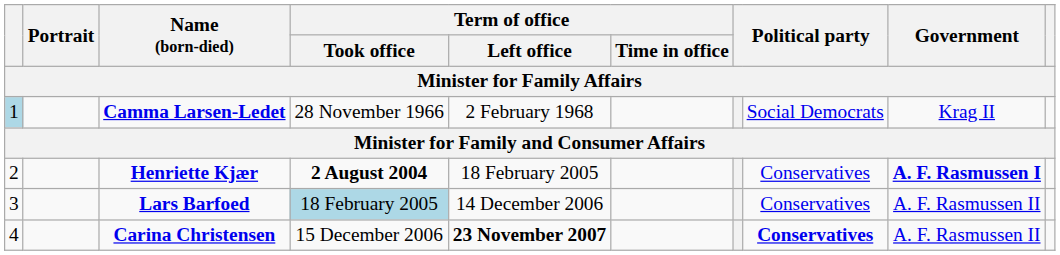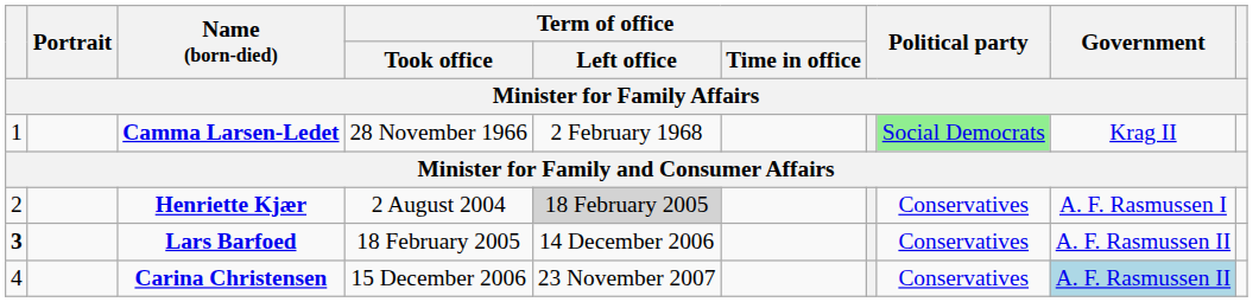Camma Larsen-Ledet | column 1: lightblue background -> no background
Camma Larsen-Ledet | column 8: no background -> lightgreen background
Henriette Kjær | Term of office / Took office: bold -> normal
Henriette Kjær | Term of office / Left office: no background -> lightgrey background
Henriette Kjær | Government: bold -> normal
Lars Barfoed | column 1: normal -> bold
Lars Barfoed | Term of office / Took office: lightblue background -> no background
Carina Christensen | Term of office / Left office: bold -> normal
Carina Christensen | column 8: bold -> normal
Carina Christensen | Government: no background -> lightblue background
